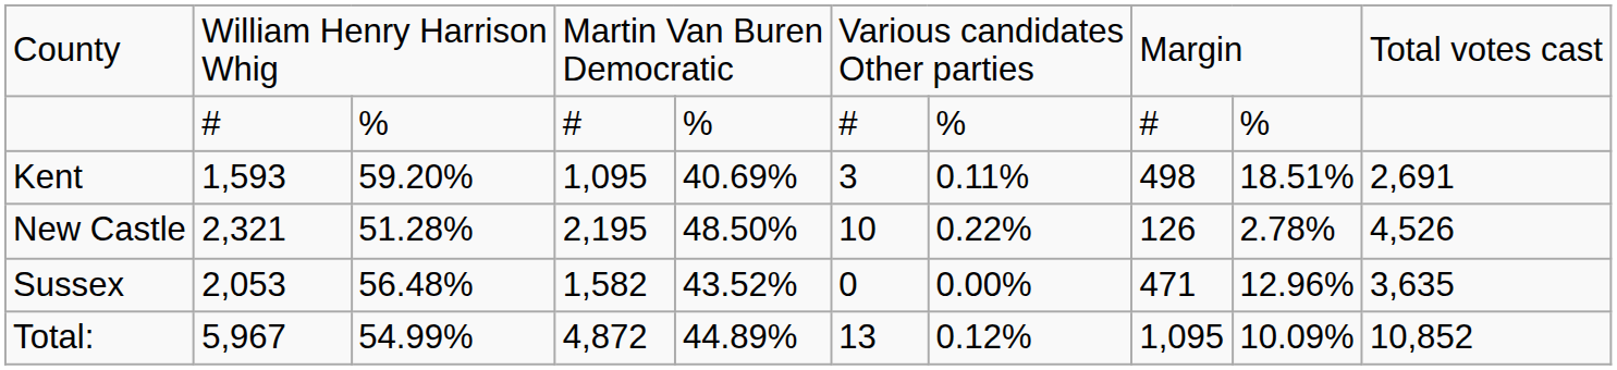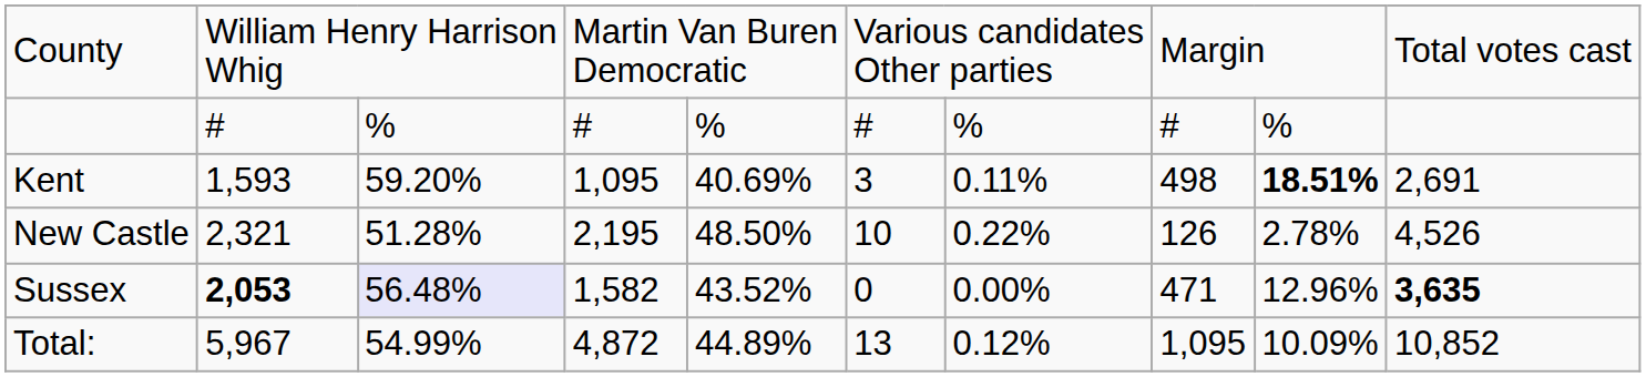Kent | column 9: normal -> bold
Sussex | column 2: normal -> bold
Sussex | column 3: no background -> lavender background
Sussex | column 10: normal -> bold
